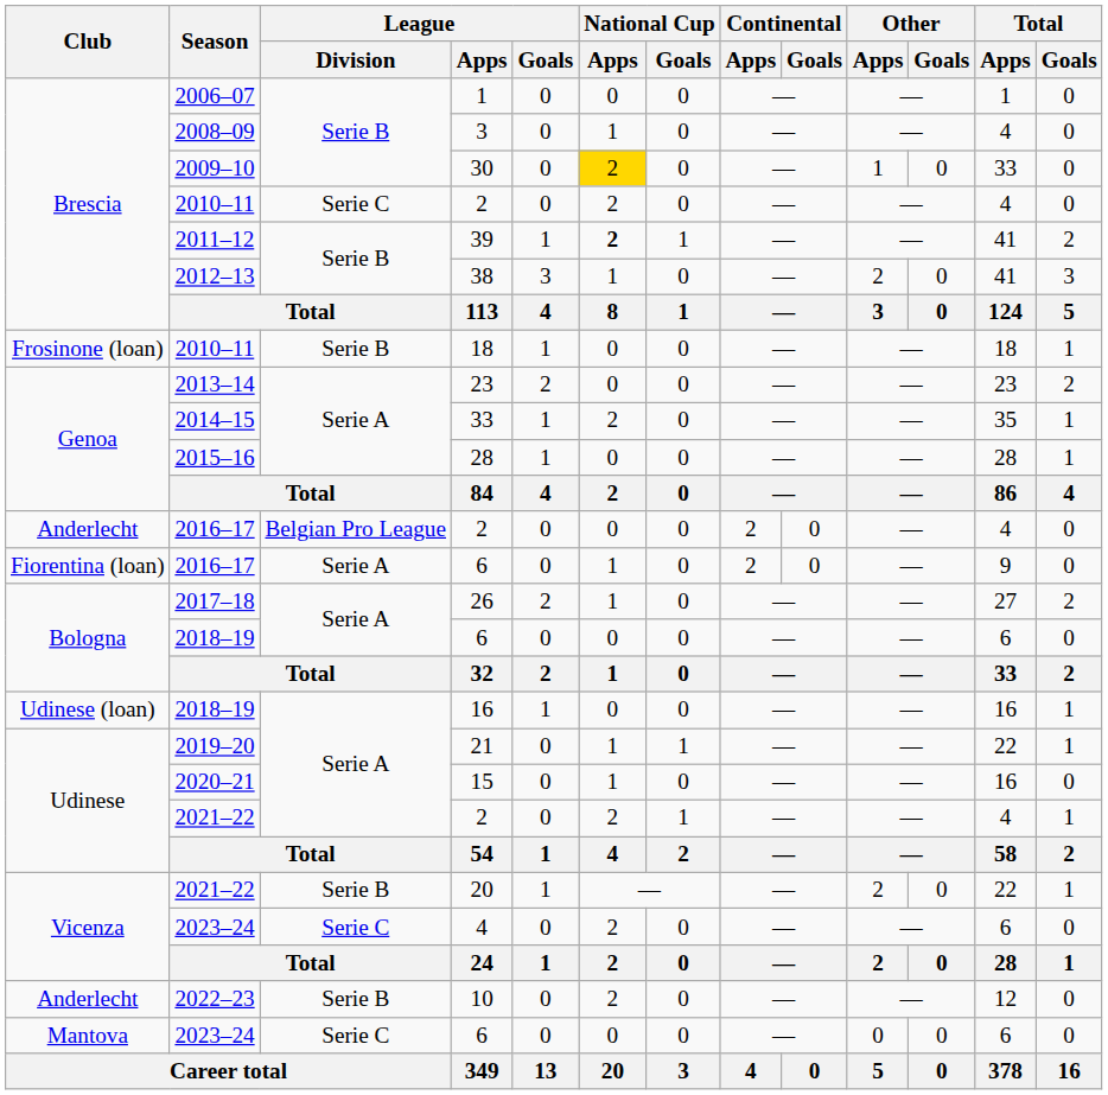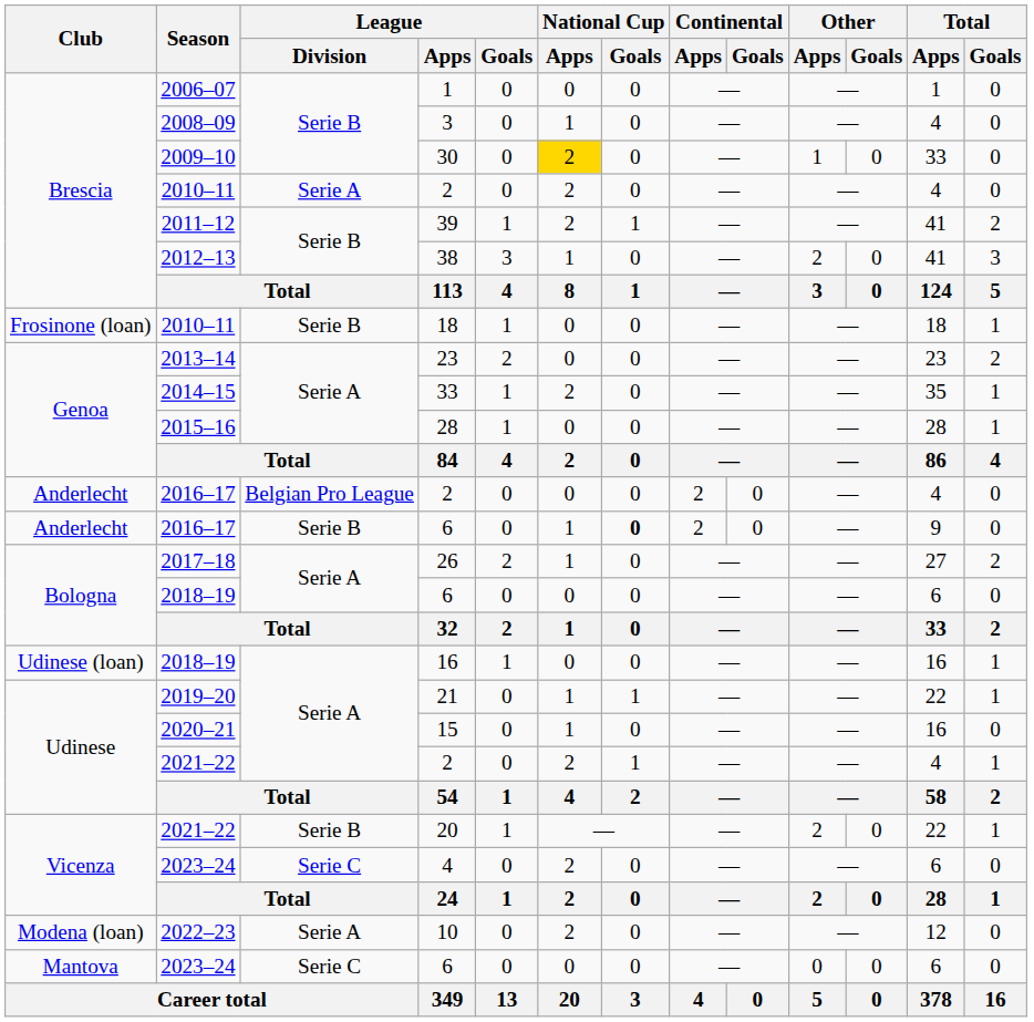2010–11 / 2 | League / Division: Serie C -> Serie A
39 | National Cup / Apps: bold -> normal
2016–17 / 6 | Club: Fiorentina (loan) -> Anderlecht
2016–17 / 6 | League / Division: Serie A -> Serie B
2016–17 / 6 | National Cup / Goals: normal -> bold
10 | Club: Anderlecht -> Modena (loan)
10 | League / Division: Serie B -> Serie A
